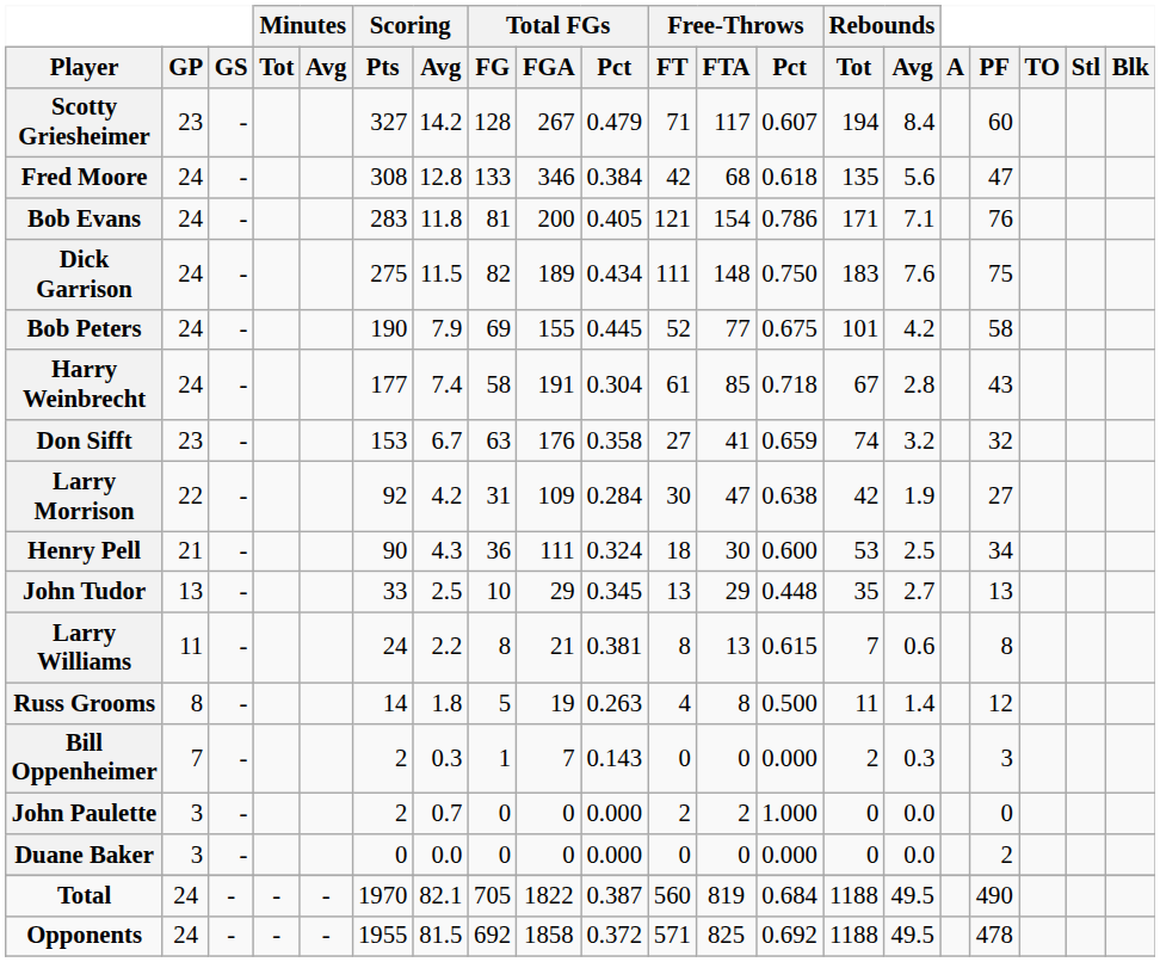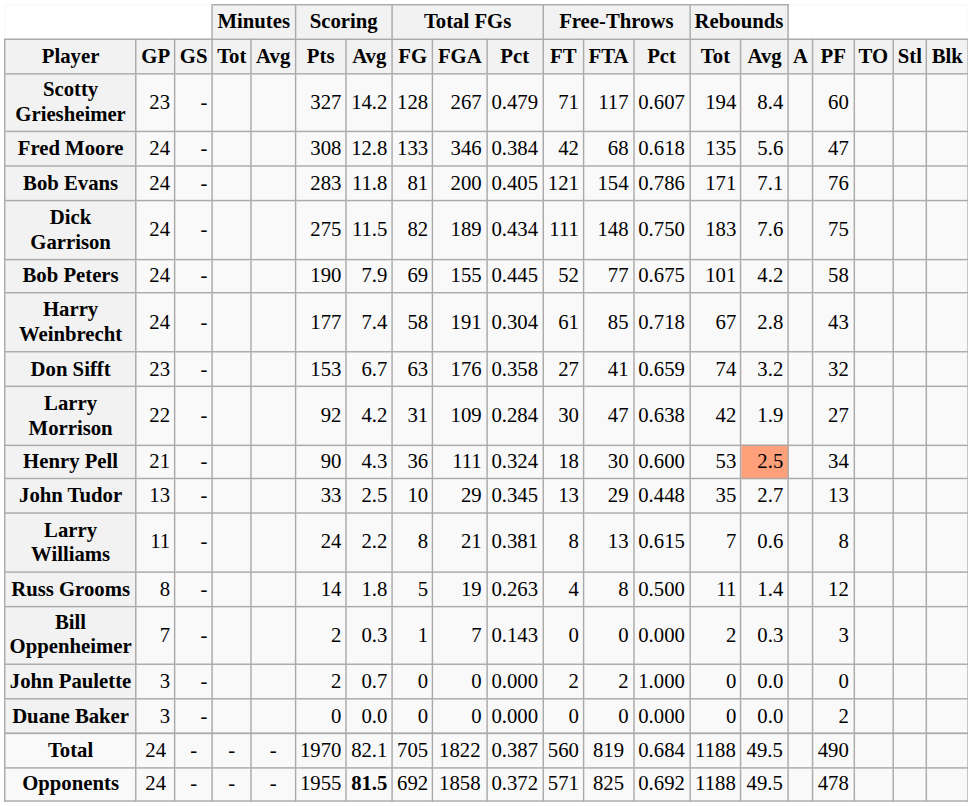Henry Pell | Rebounds / Avg: no background -> lightsalmon background
Opponents | Scoring / Avg: normal -> bold
